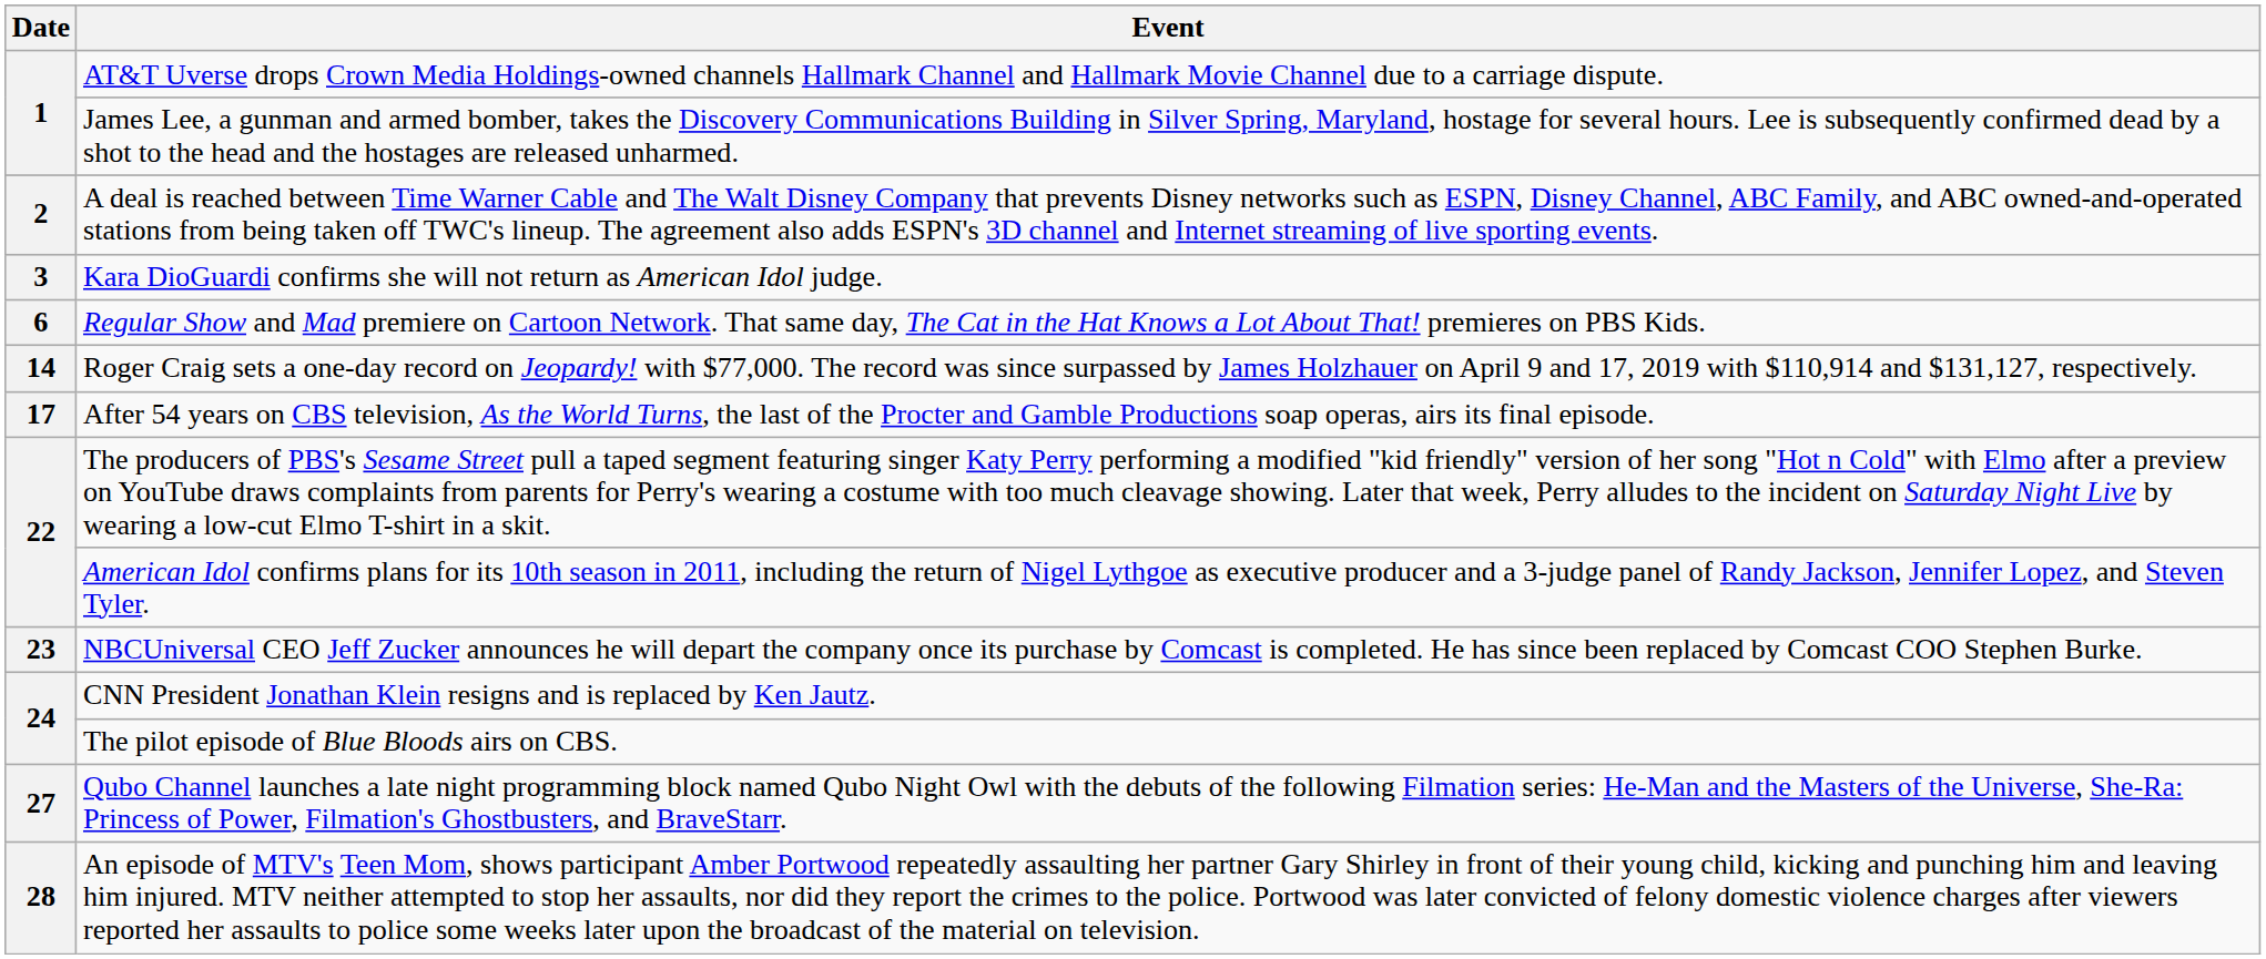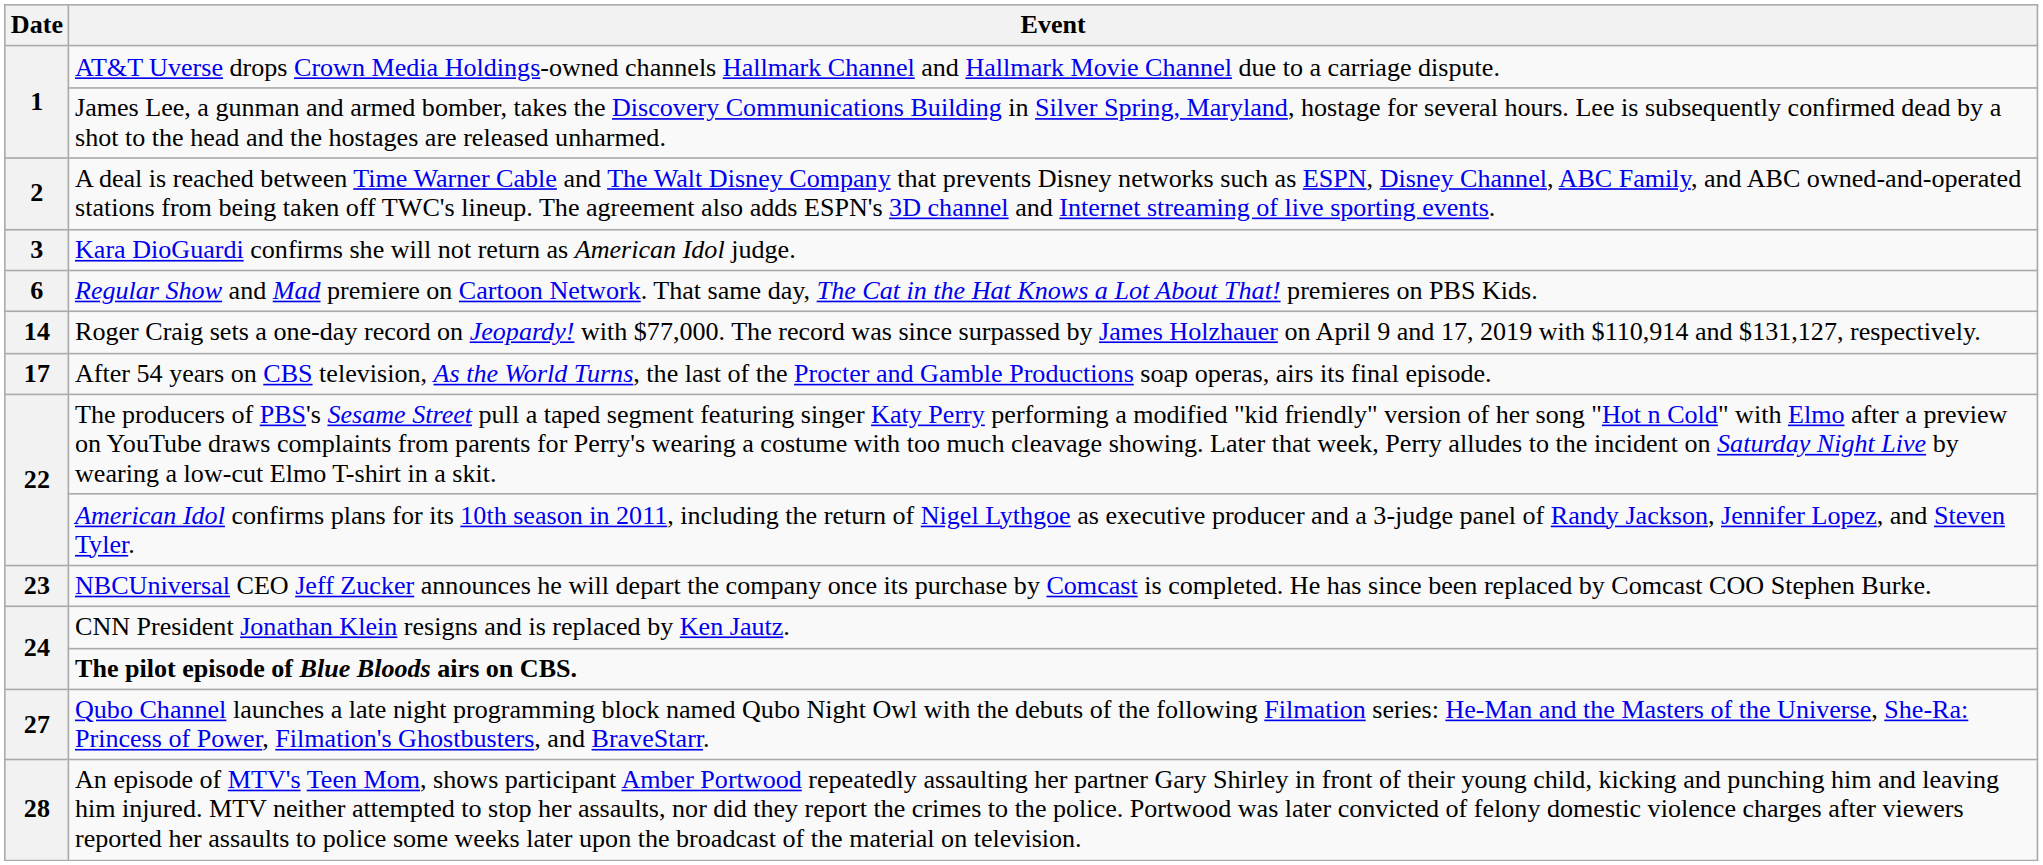The pilot episode of Blue Bloods airs on CBS. | Event: normal -> bold
